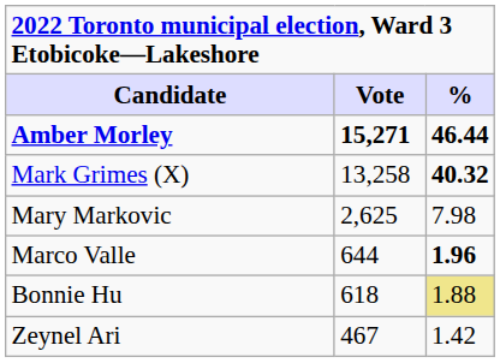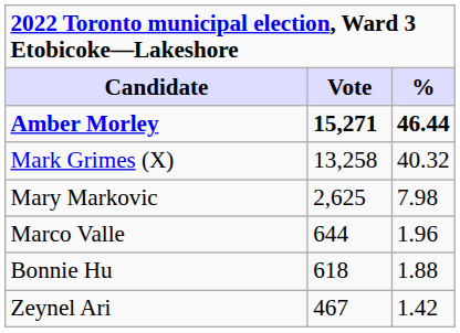Mark Grimes (X) | %: bold -> normal
Marco Valle | %: bold -> normal
Bonnie Hu | %: khaki background -> no background
